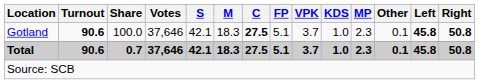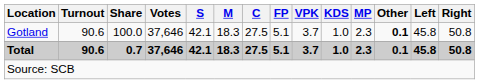Gotland | Turnout: bold -> normal
Gotland | C: bold -> normal
Gotland | Other: normal -> bold
Gotland | Left: bold -> normal
Gotland | Right: bold -> normal
